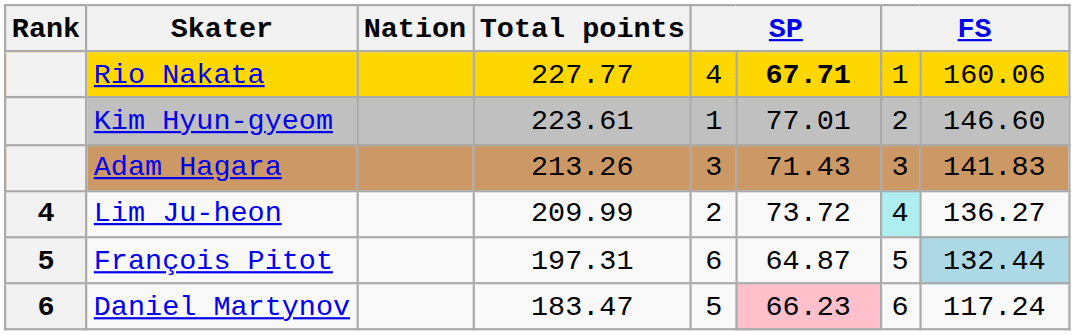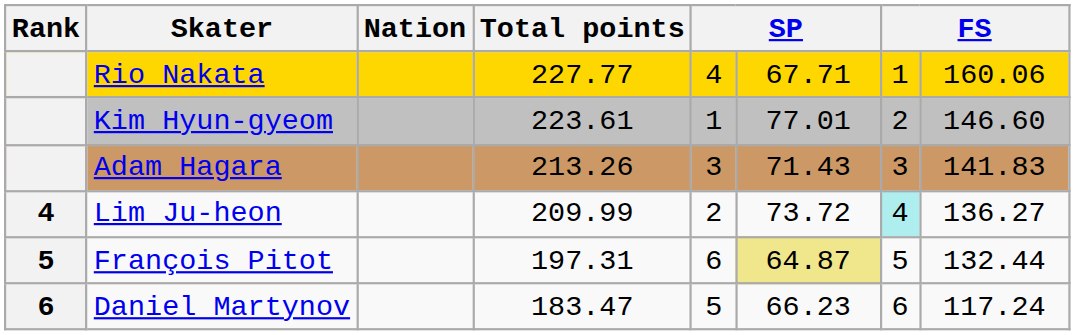Rio Nakata | column 6: bold -> normal
François Pitot | column 6: no background -> khaki background
François Pitot | column 8: lightblue background -> no background
Daniel Martynov | column 6: pink background -> no background
